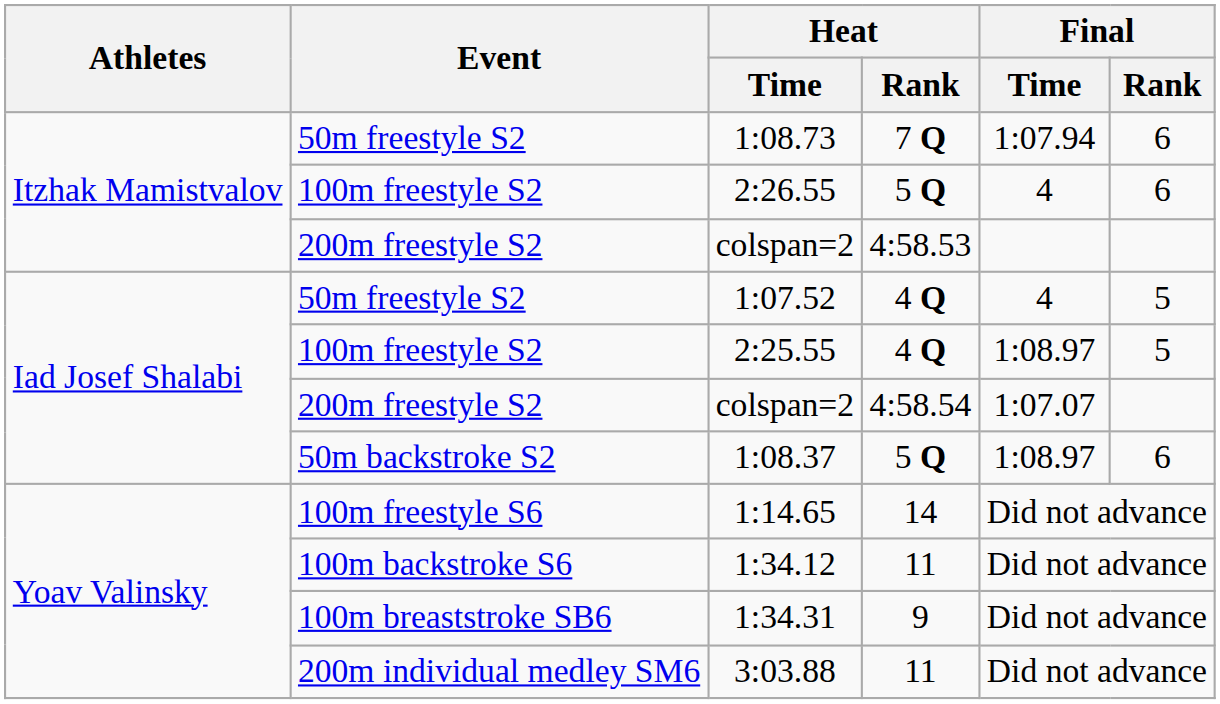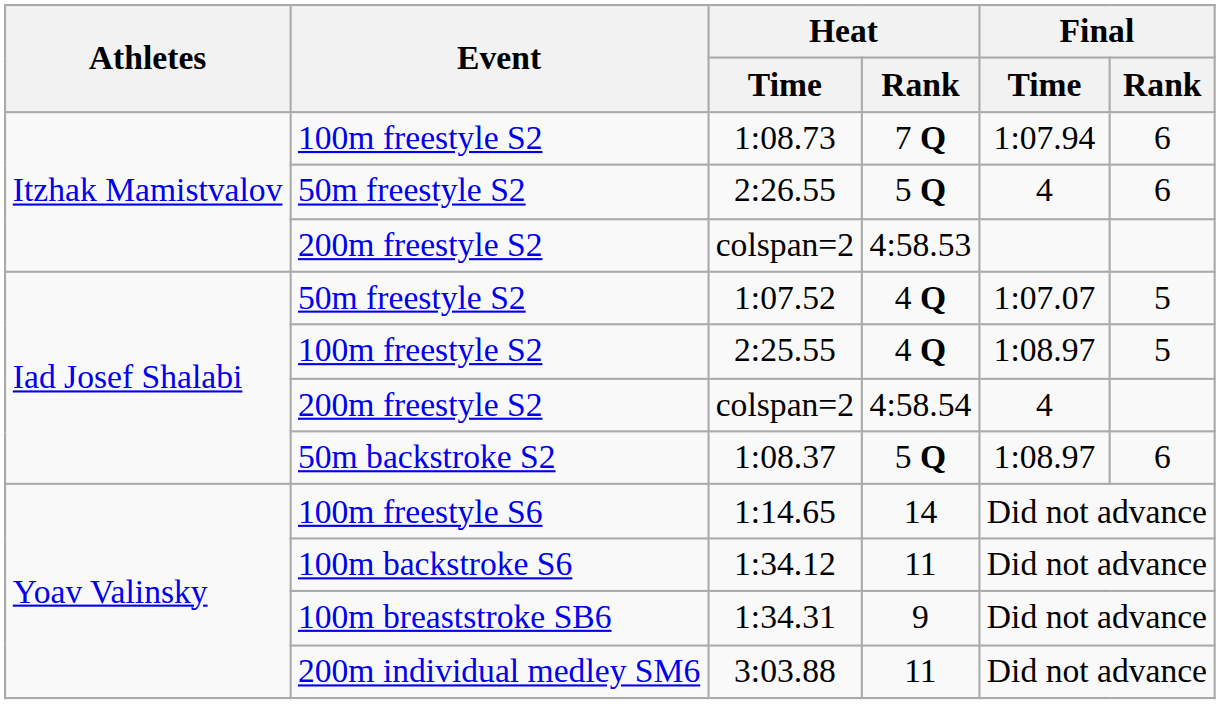1:08.73 | Event: 50m freestyle S2 -> 100m freestyle S2
2:26.55 | Event: 100m freestyle S2 -> 50m freestyle S2
1:07.52 | Final / Time: 4 -> 1:07.07
colspan=2 / 4:58.54 | Final / Time: 1:07.07 -> 4
